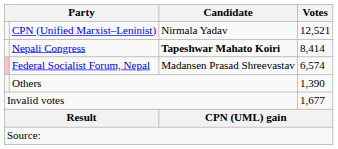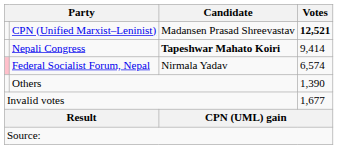CPN (Unified Marxist–Leninist) | Candidate: Nirmala Yadav -> Madansen Prasad Shreevastav
CPN (Unified Marxist–Leninist) | Votes: normal -> bold
Nepali Congress | Votes: 8,414 -> 9,414
Federal Socialist Forum, Nepal | Candidate: Madansen Prasad Shreevastav -> Nirmala Yadav
